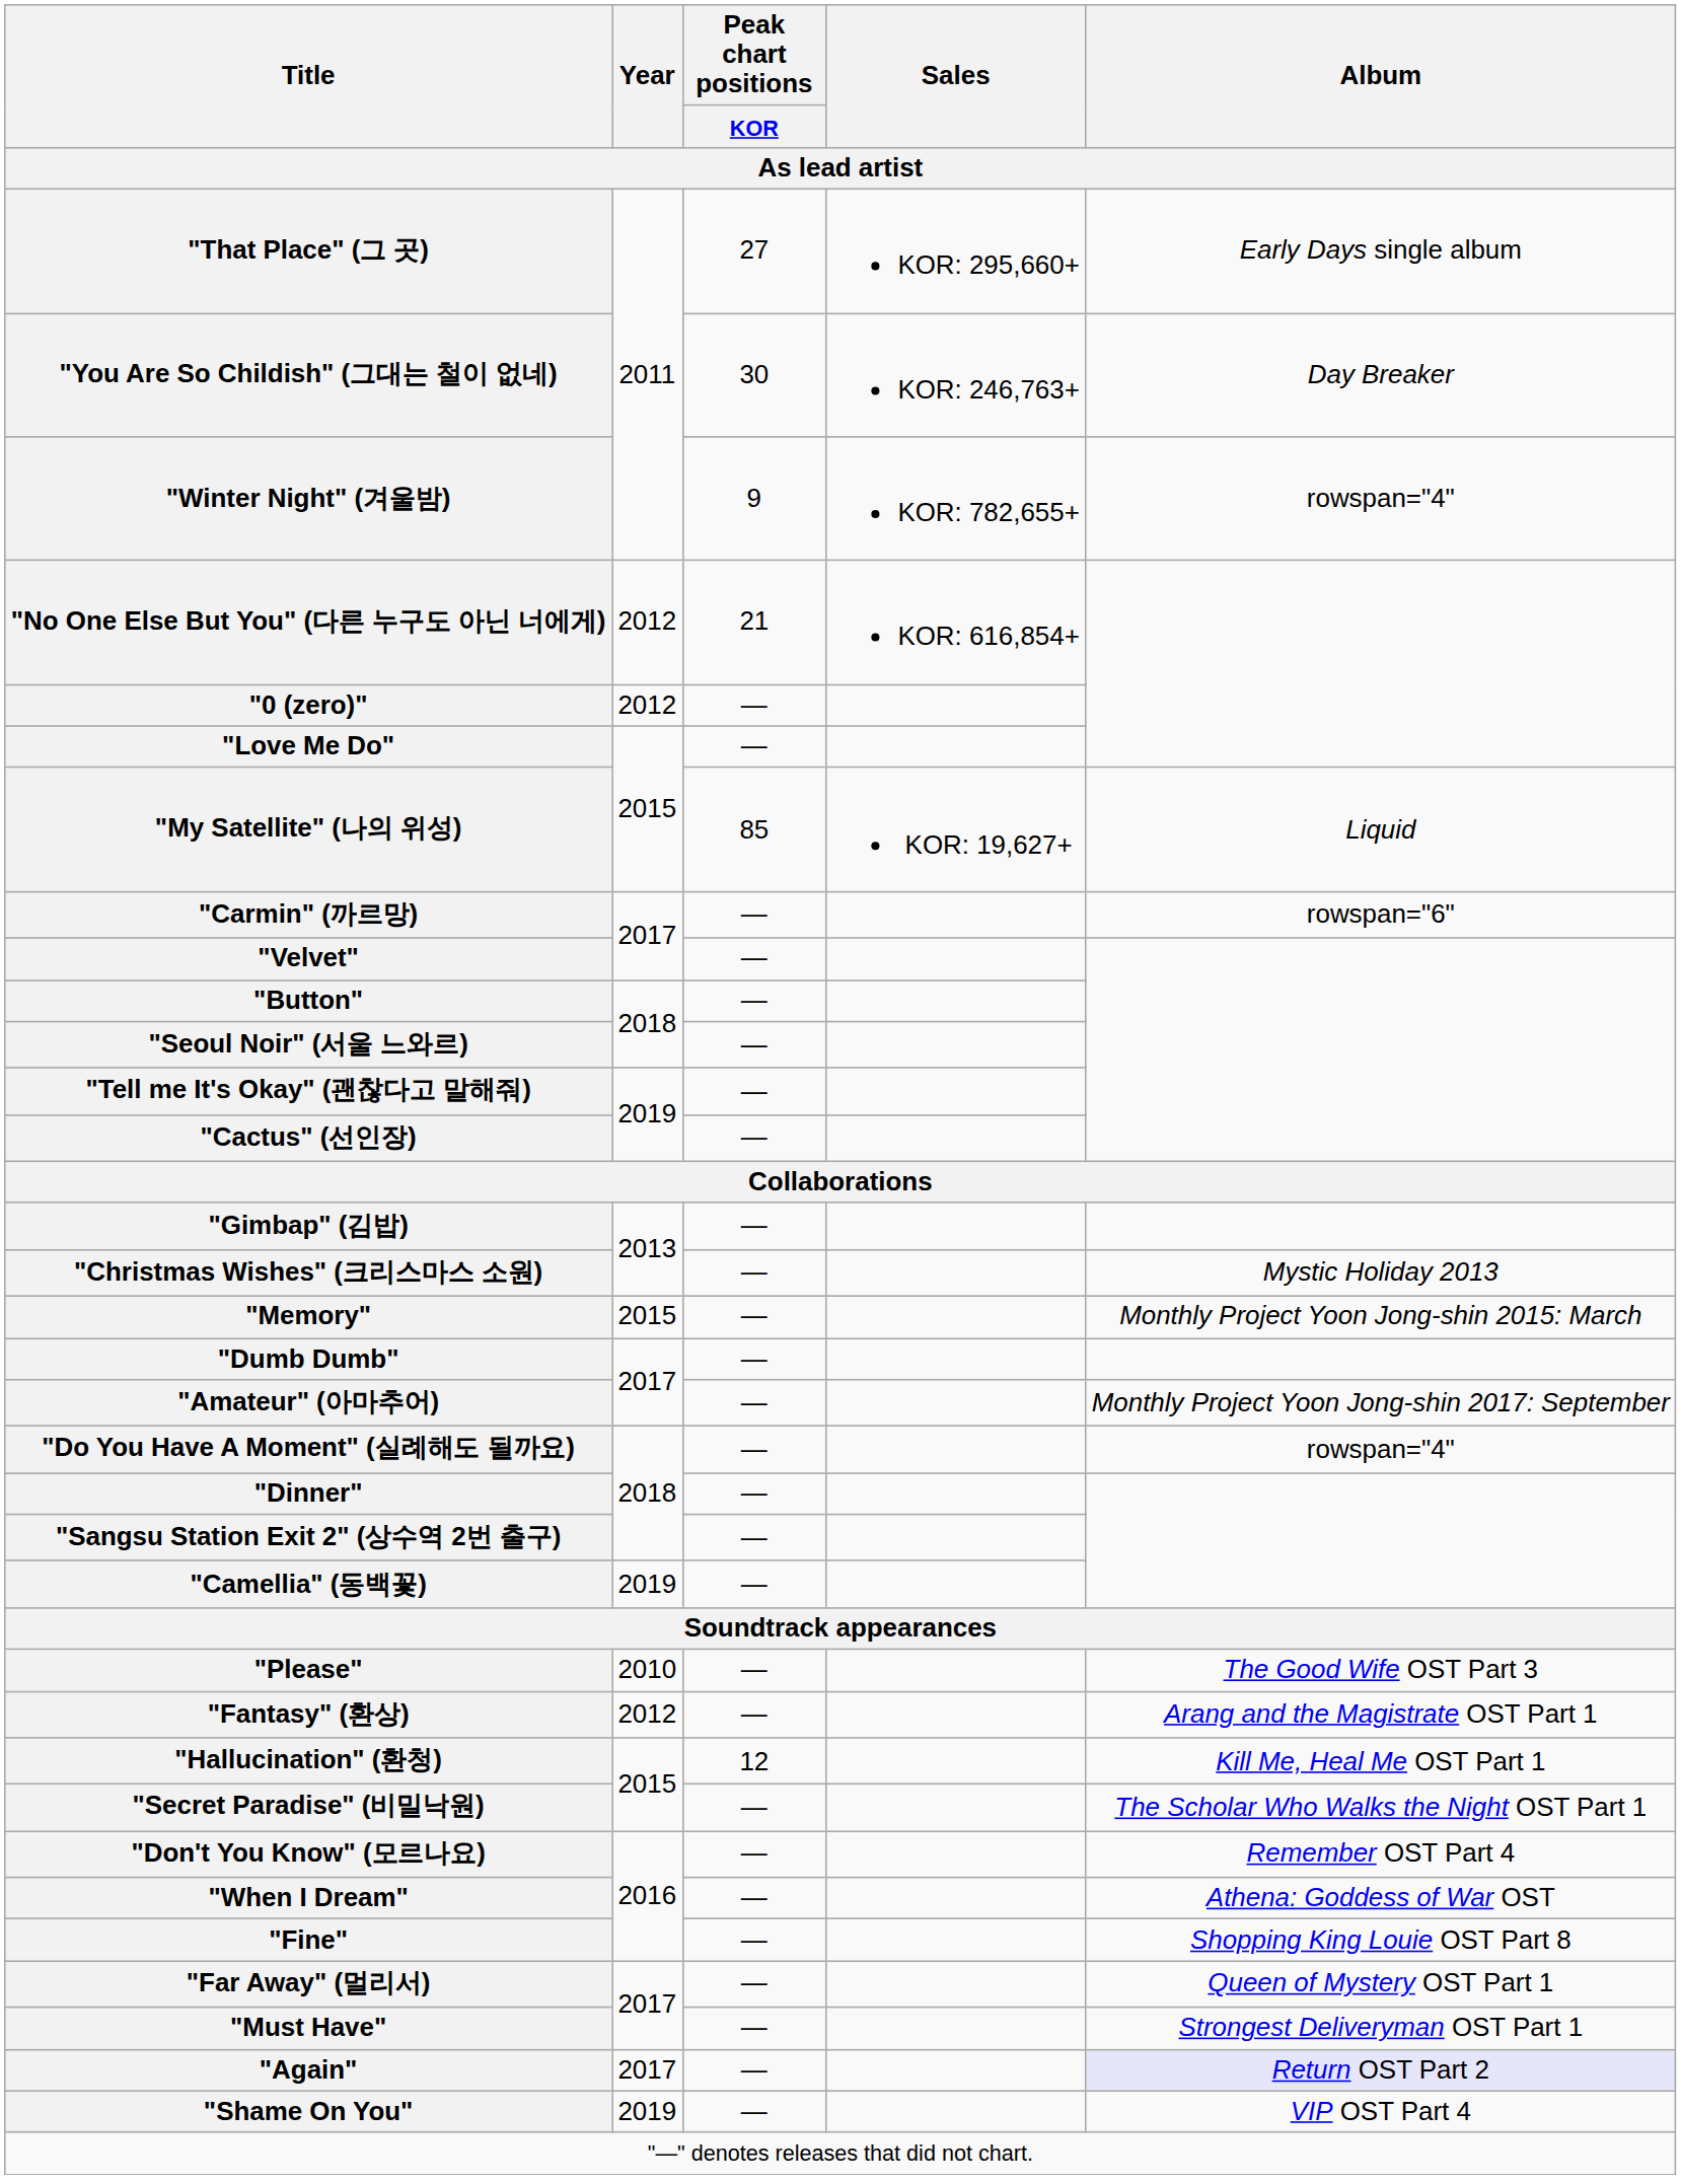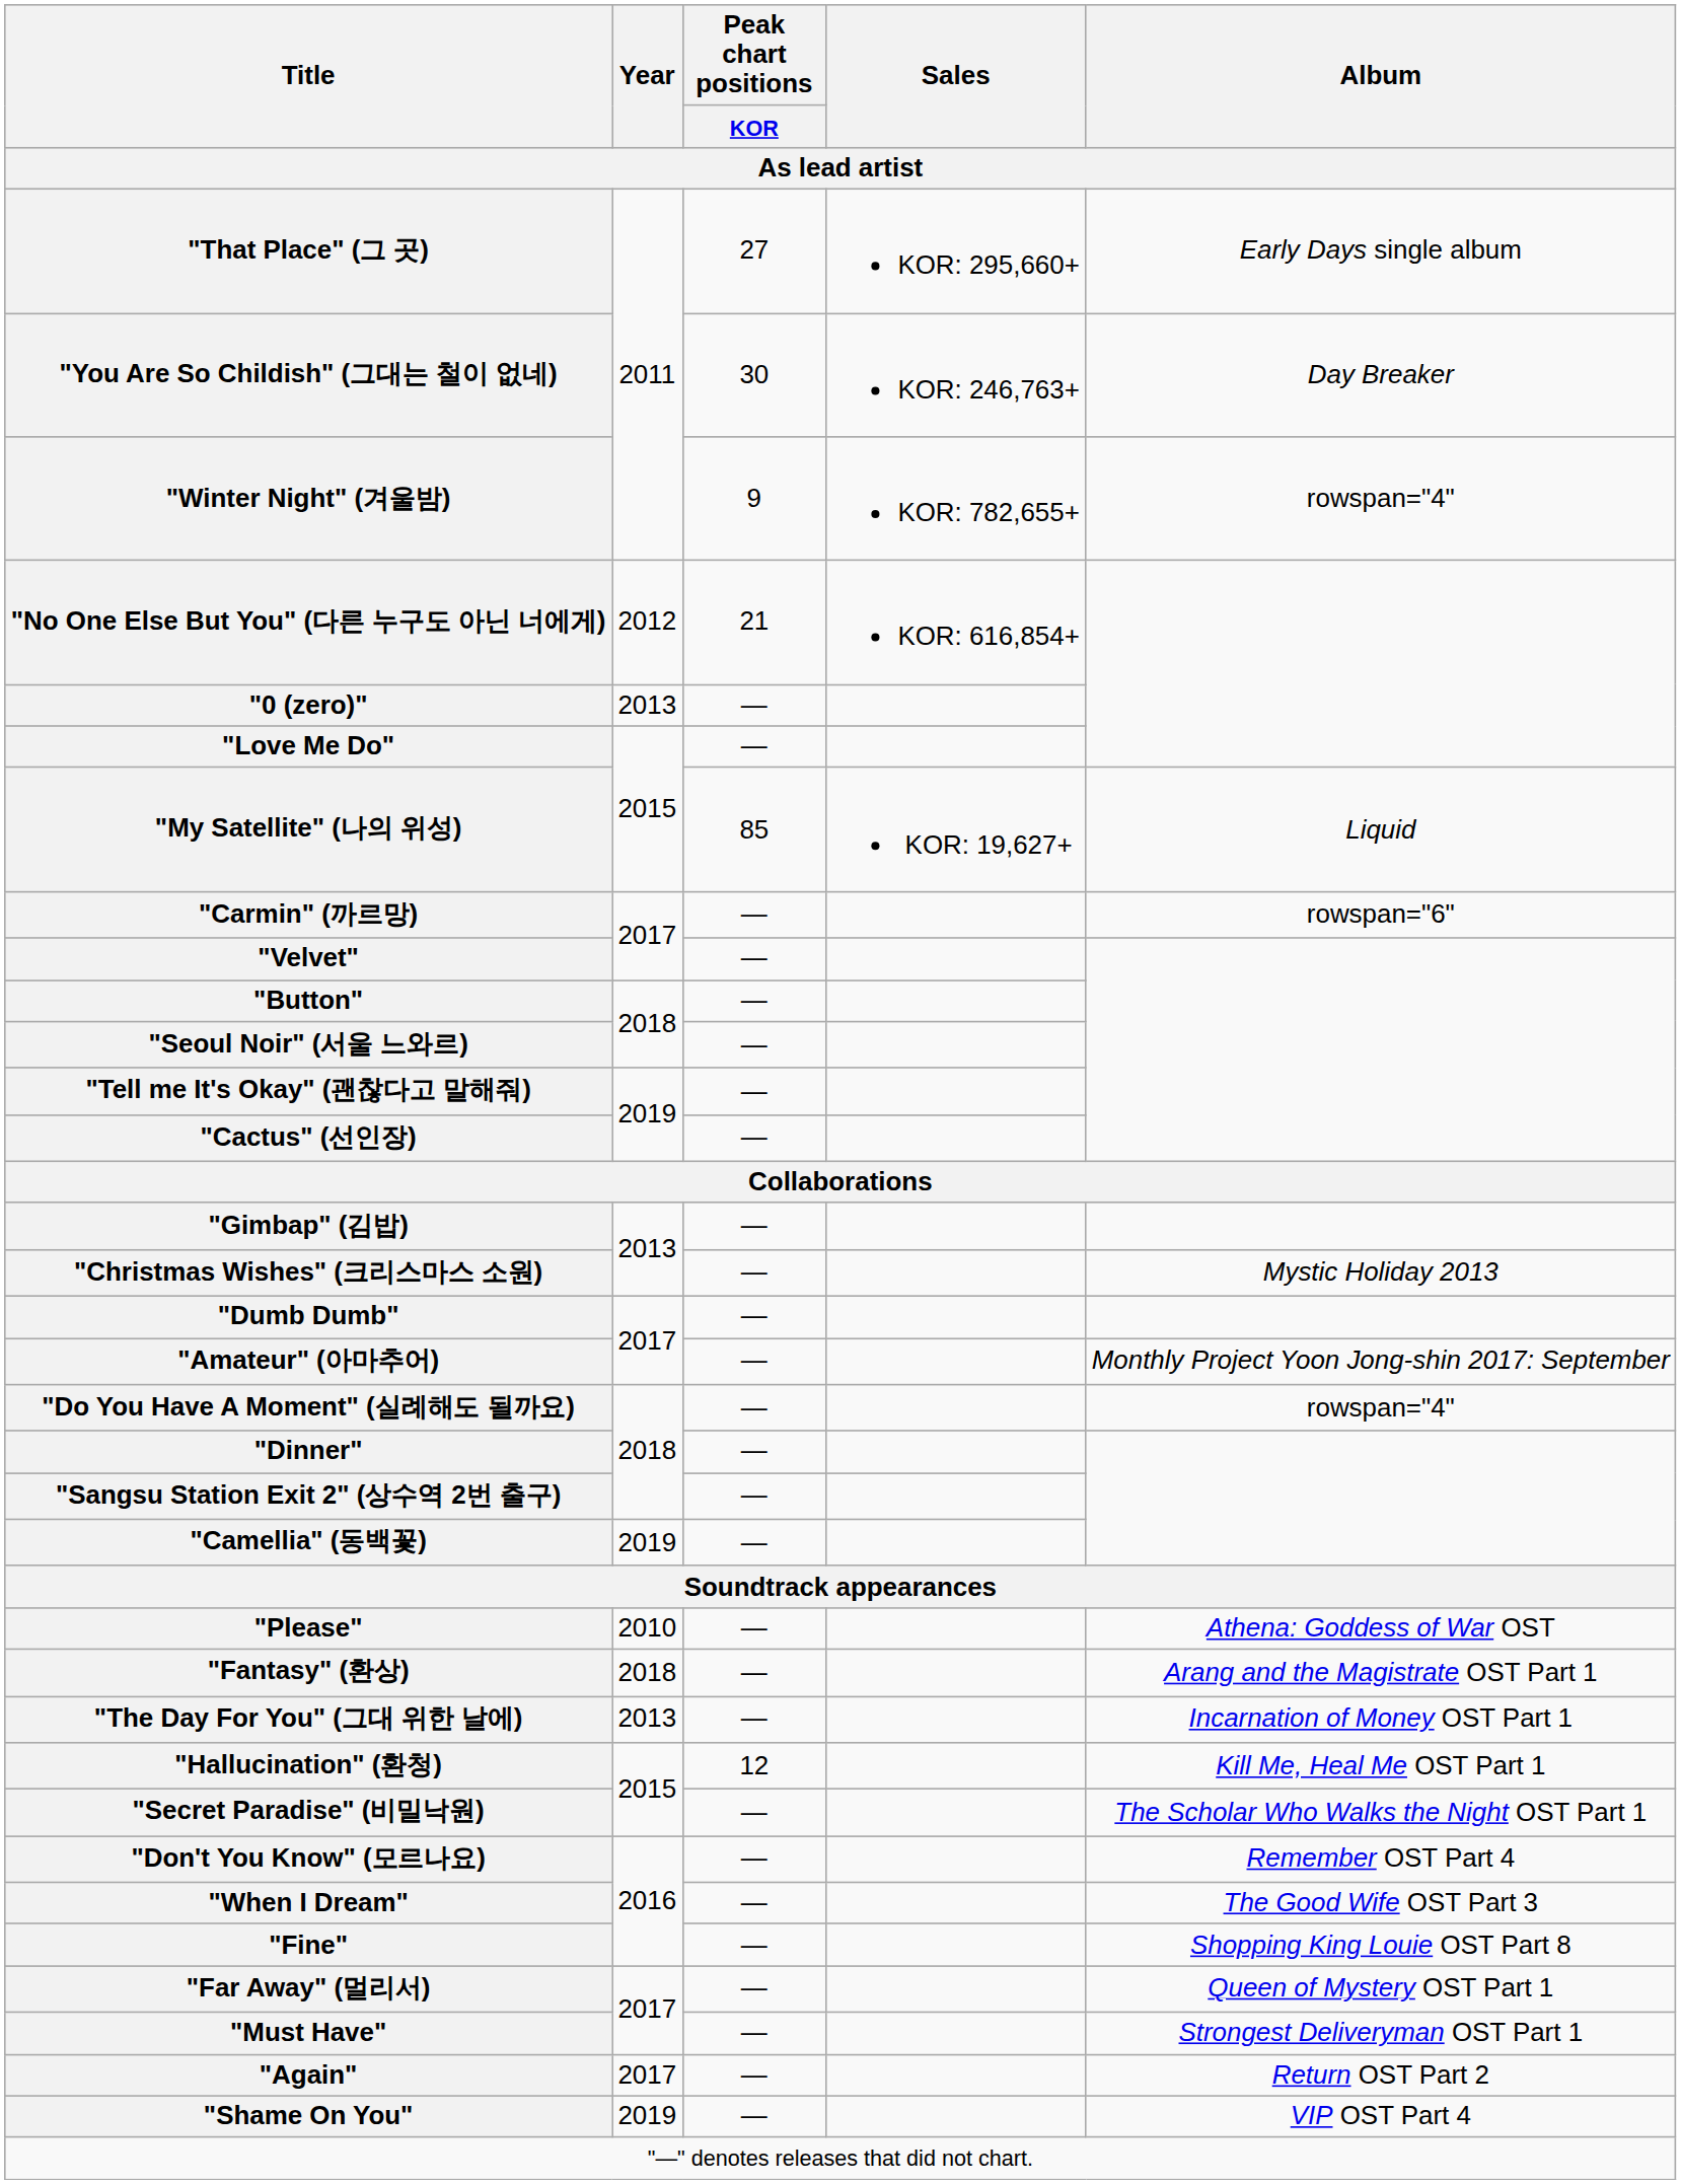"0 (zero)" | Year: 2012 -> 2013
- row: "Memory" | 2015 | — | Monthly Project Yoon Jong-shin 2015: March
"Please" | Album: The Good Wife OST Part 3 -> Athena: Goddess of War OST
"Fantasy" (환상) | Year: 2012 -> 2018
+ row: "The Day For You" (그대 위한 날에) | 2013 | — | Incarnation of Money OST Part 1
"When I Dream" | Album: Athena: Goddess of War OST -> The Good Wife OST Part 3
"Again" | Album: lavender background -> no background
